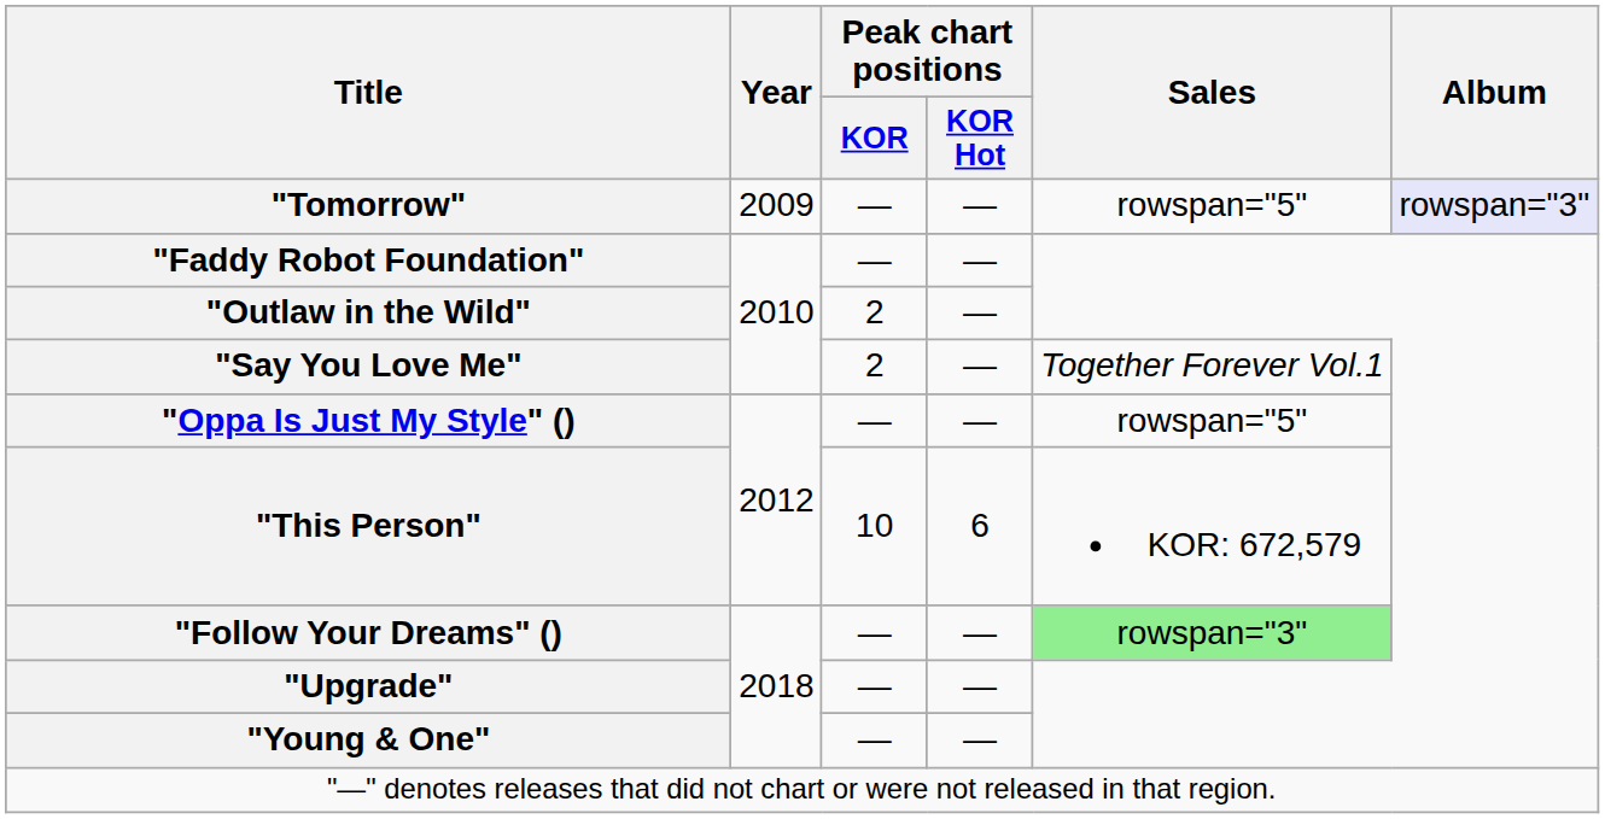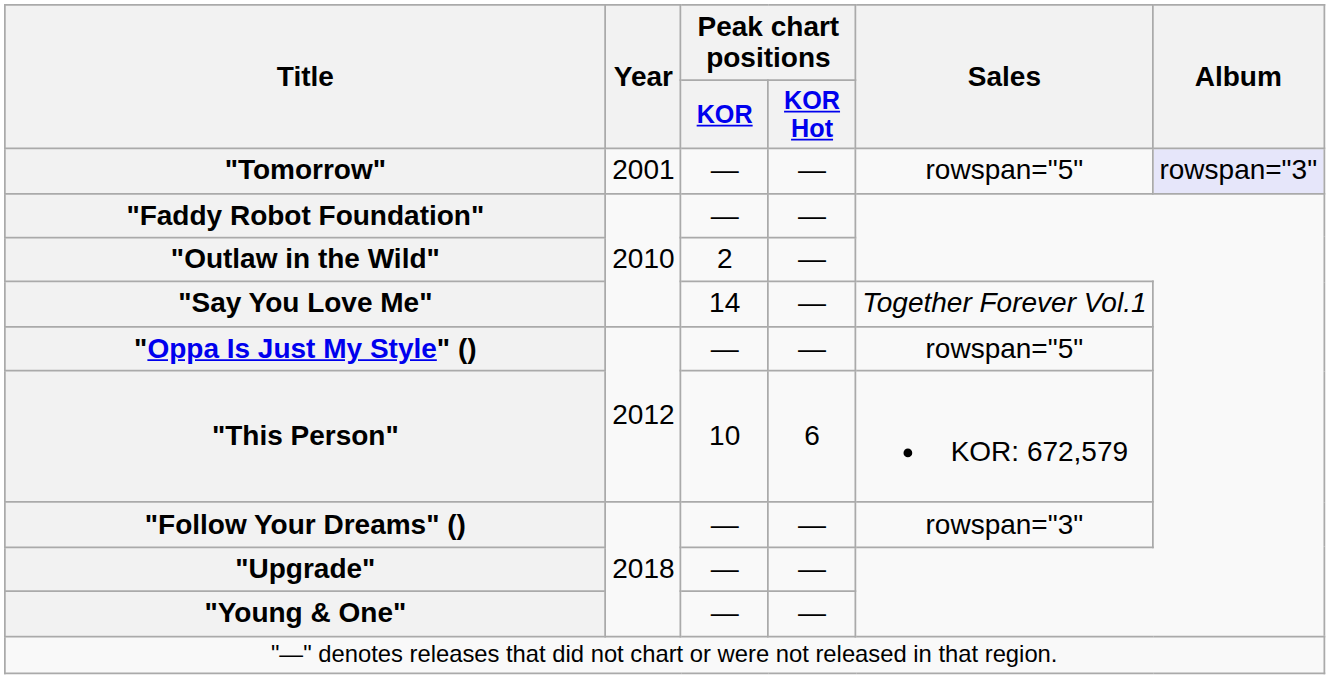"Tomorrow" | Year: 2009 -> 2001
"Say You Love Me" | Peak chart positions / KOR: 2 -> 14
"Follow Your Dreams" () | Sales: lightgreen background -> no background
